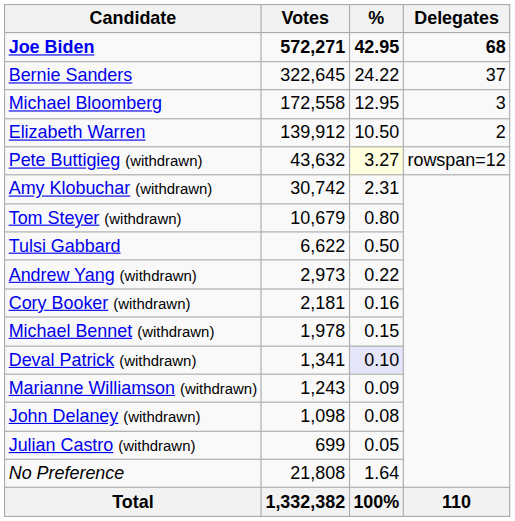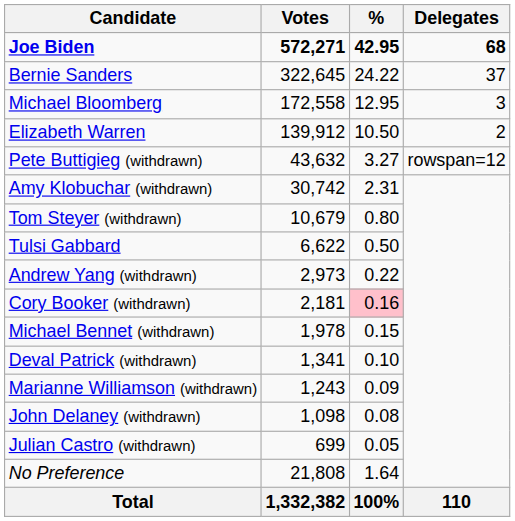Pete Buttigieg (withdrawn) | %: lightyellow background -> no background
Cory Booker (withdrawn) | %: no background -> pink background
Deval Patrick (withdrawn) | %: lavender background -> no background
